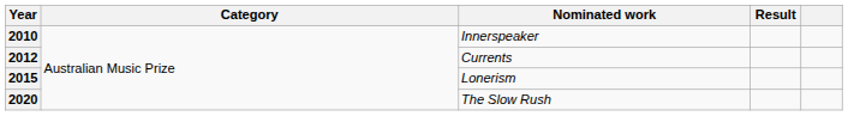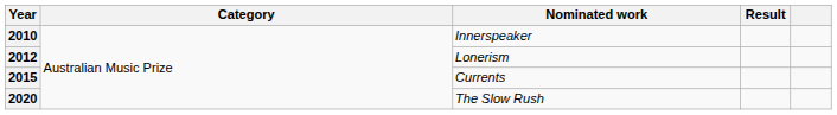2012 | Nominated work: Currents -> Lonerism
2015 | Nominated work: Lonerism -> Currents
